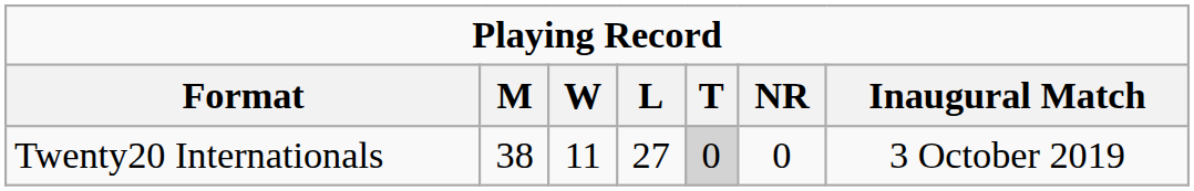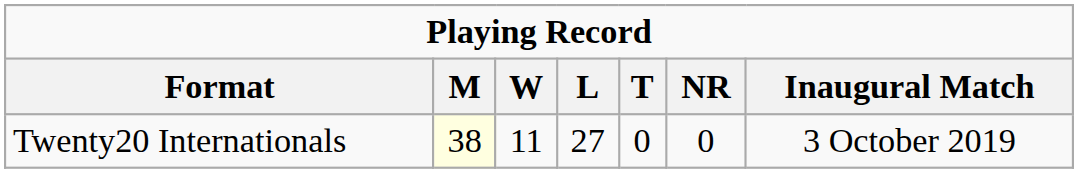Twenty20 Internationals | M: no background -> lightyellow background
Twenty20 Internationals | T: lightgrey background -> no background
